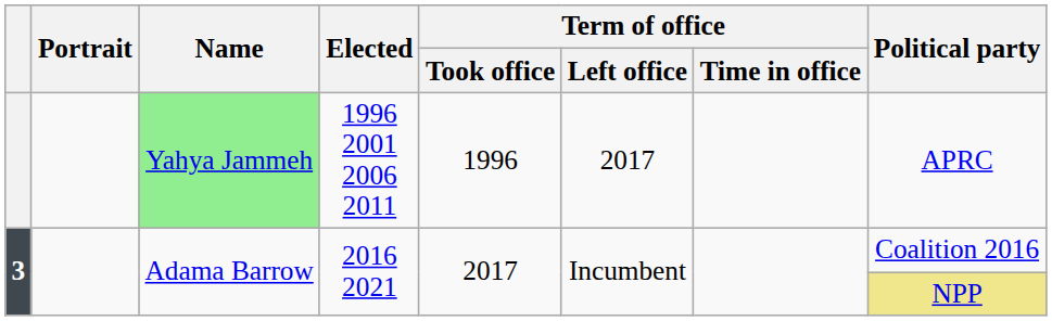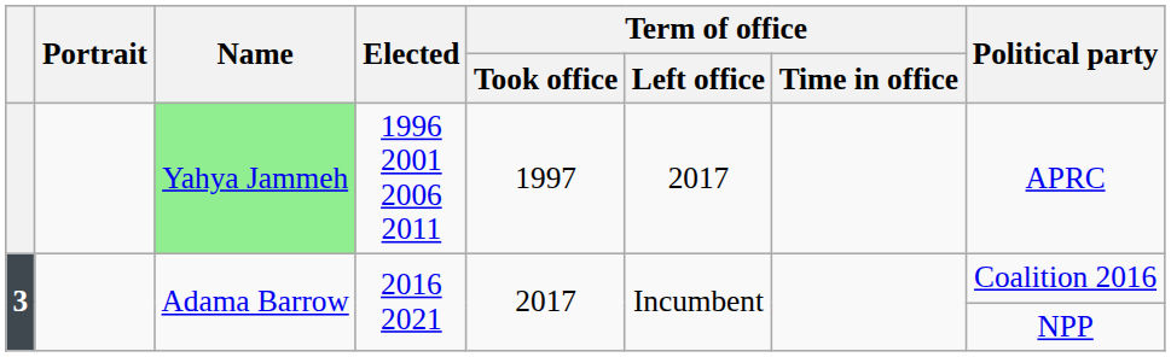row 3 | Term of office / Took office: 1996 -> 1997
row 5 | Political party: khaki background -> no background
